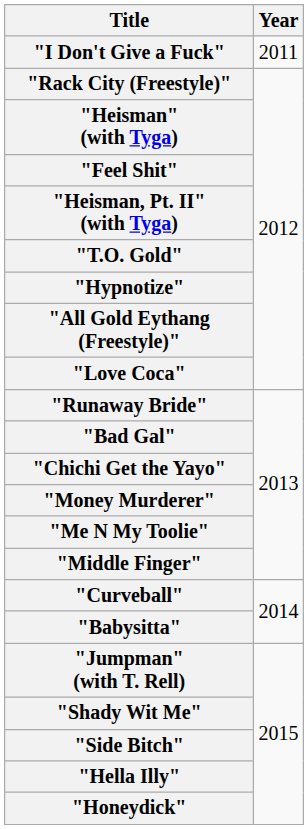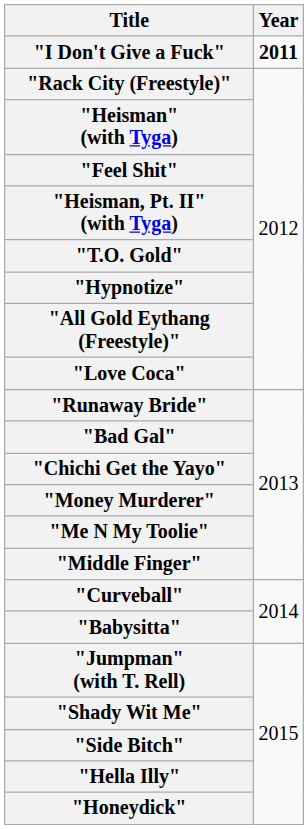"I Don't Give a Fuck" | Year: normal -> bold
